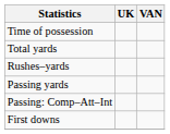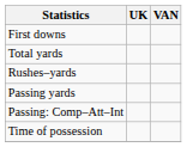rows swapped: First downs <-> Time of possession
